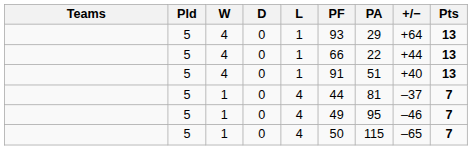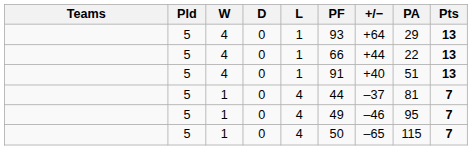columns swapped: PA <-> +/−
